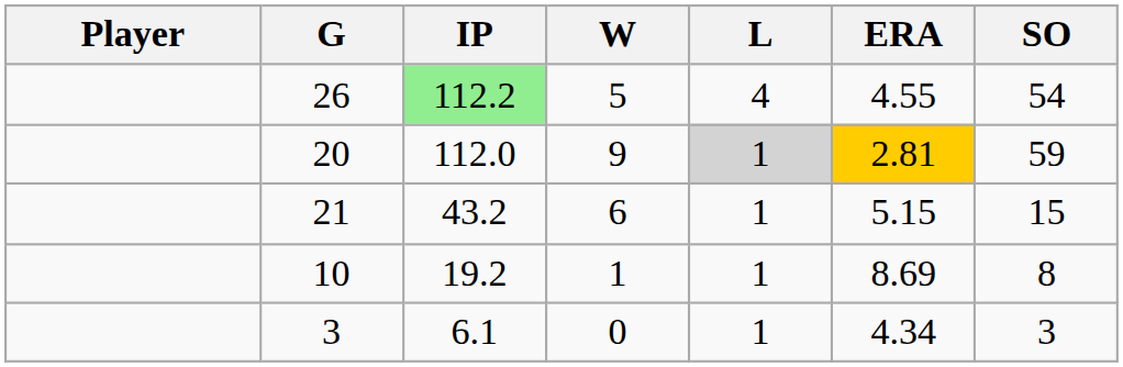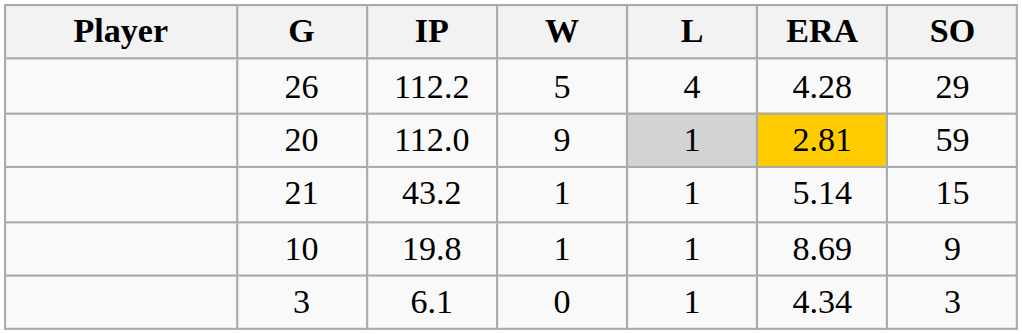26 | IP: lightgreen background -> no background
26 | ERA: 4.55 -> 4.28
26 | SO: 54 -> 29
21 | W: 6 -> 1
21 | ERA: 5.15 -> 5.14
10 | IP: 19.2 -> 19.8
10 | SO: 8 -> 9
